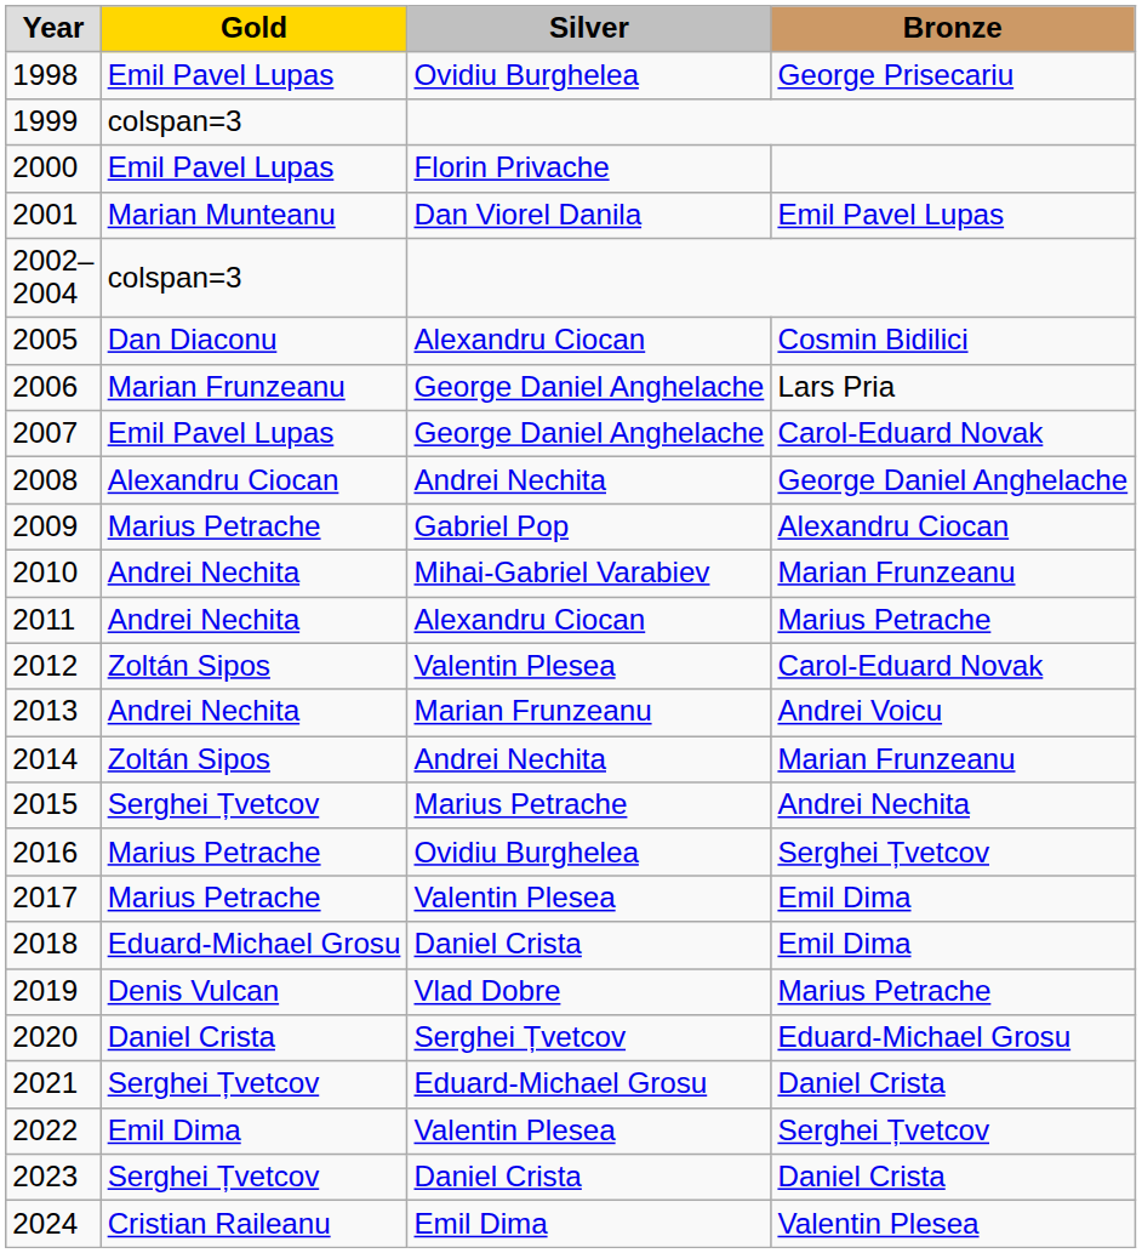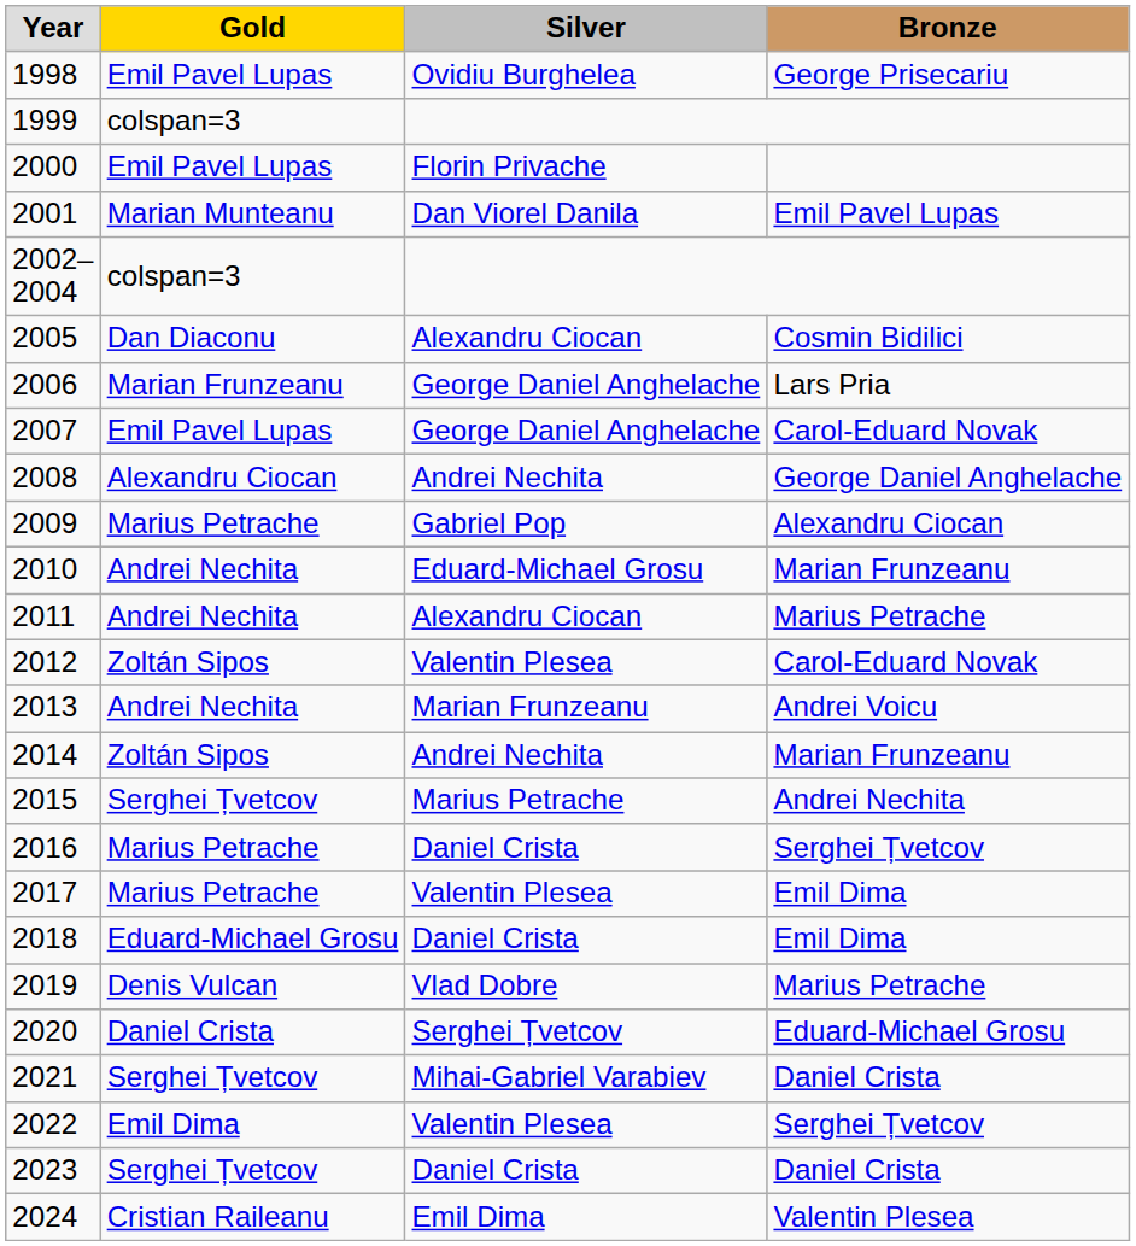2010 | Silver: Mihai-Gabriel Varabiev -> Eduard-Michael Grosu
2016 | Silver: Ovidiu Burghelea -> Daniel Crista
2021 | Silver: Eduard-Michael Grosu -> Mihai-Gabriel Varabiev
